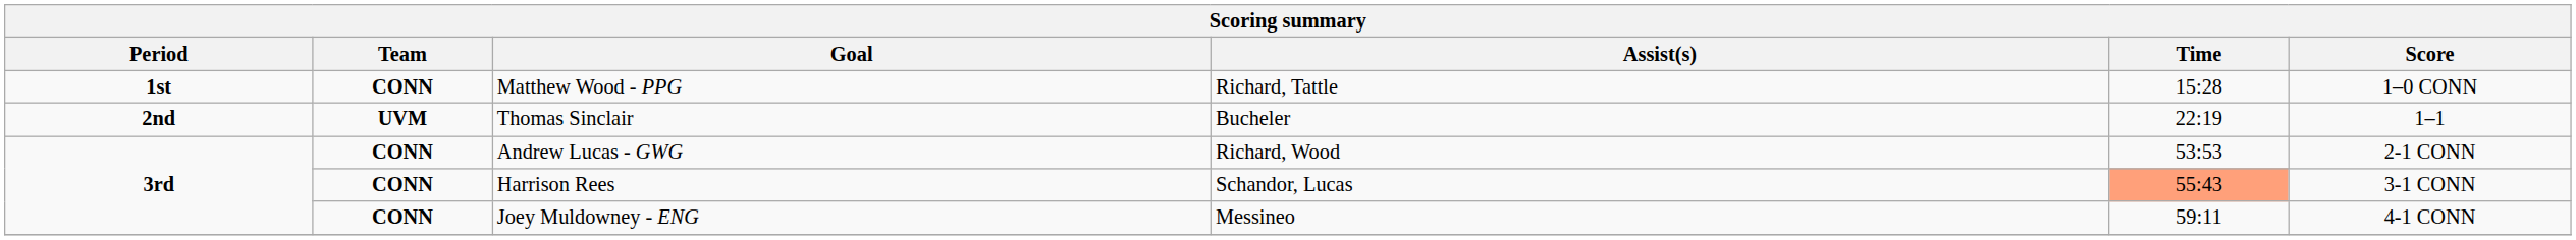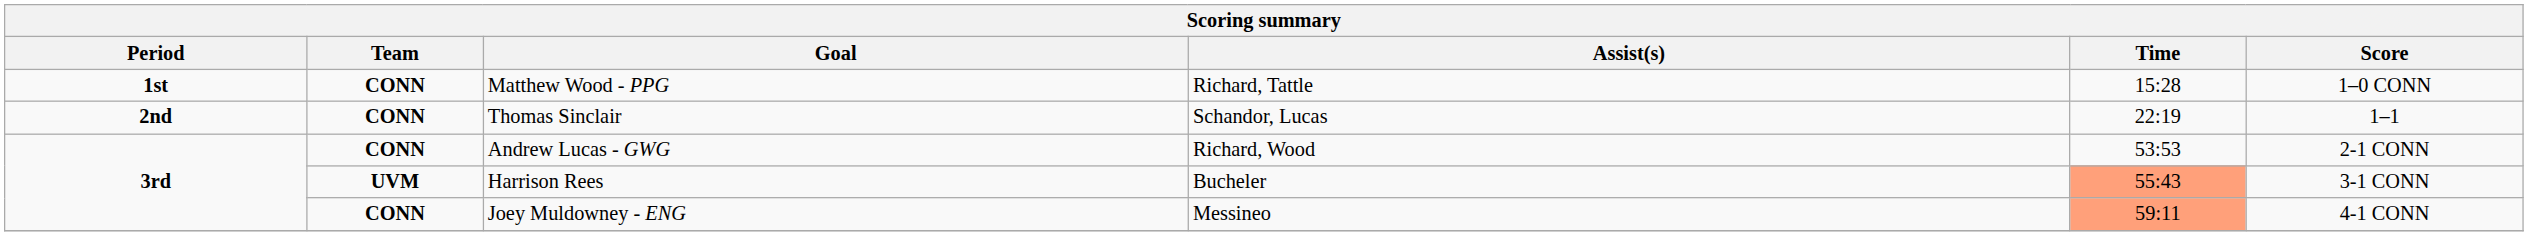Thomas Sinclair | Team: UVM -> CONN
Thomas Sinclair | Assist(s): Bucheler -> Schandor, Lucas
Harrison Rees | Team: CONN -> UVM
Harrison Rees | Assist(s): Schandor, Lucas -> Bucheler
Joey Muldowney - ENG | Time: no background -> lightsalmon background
